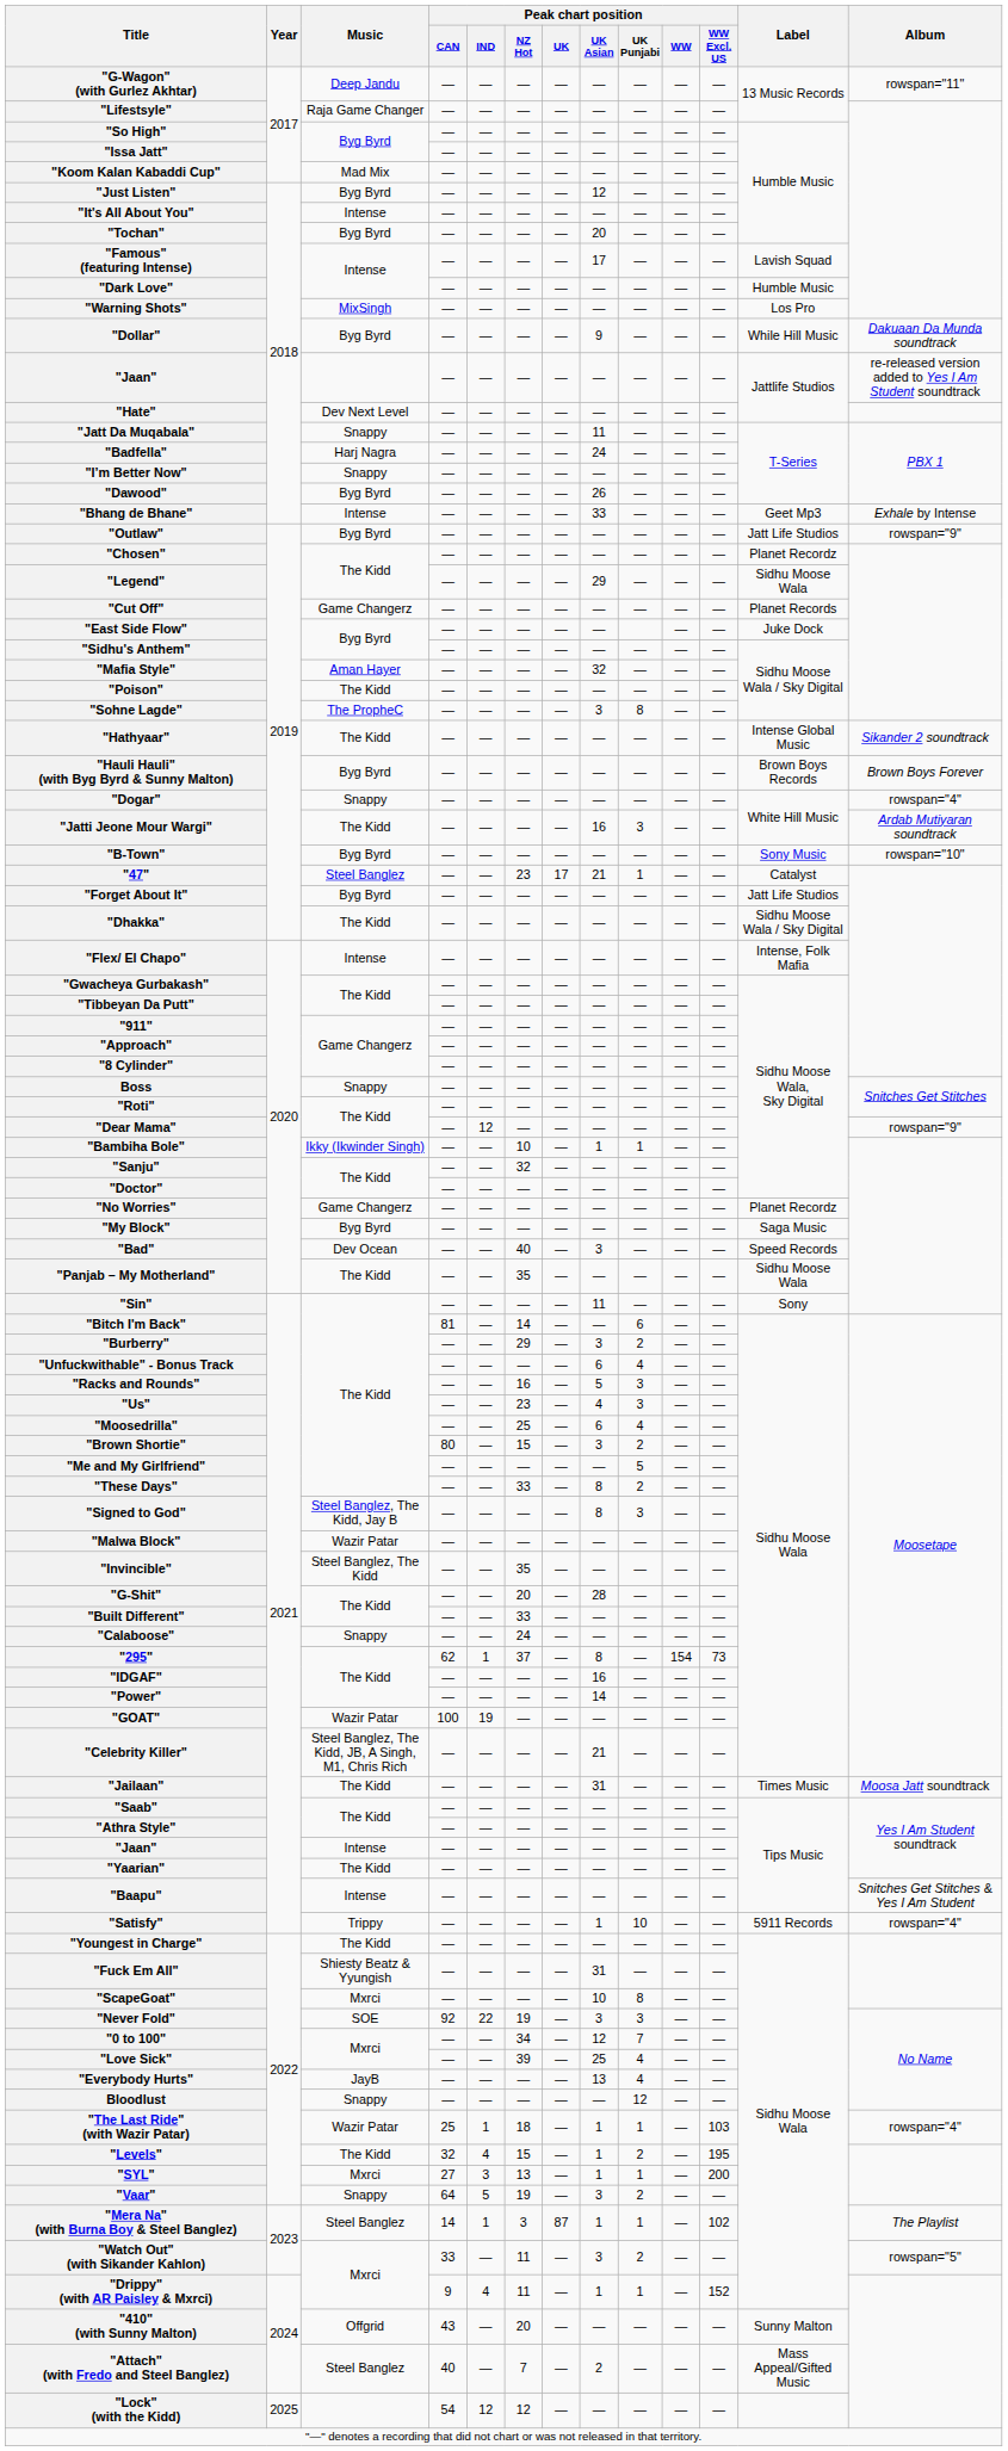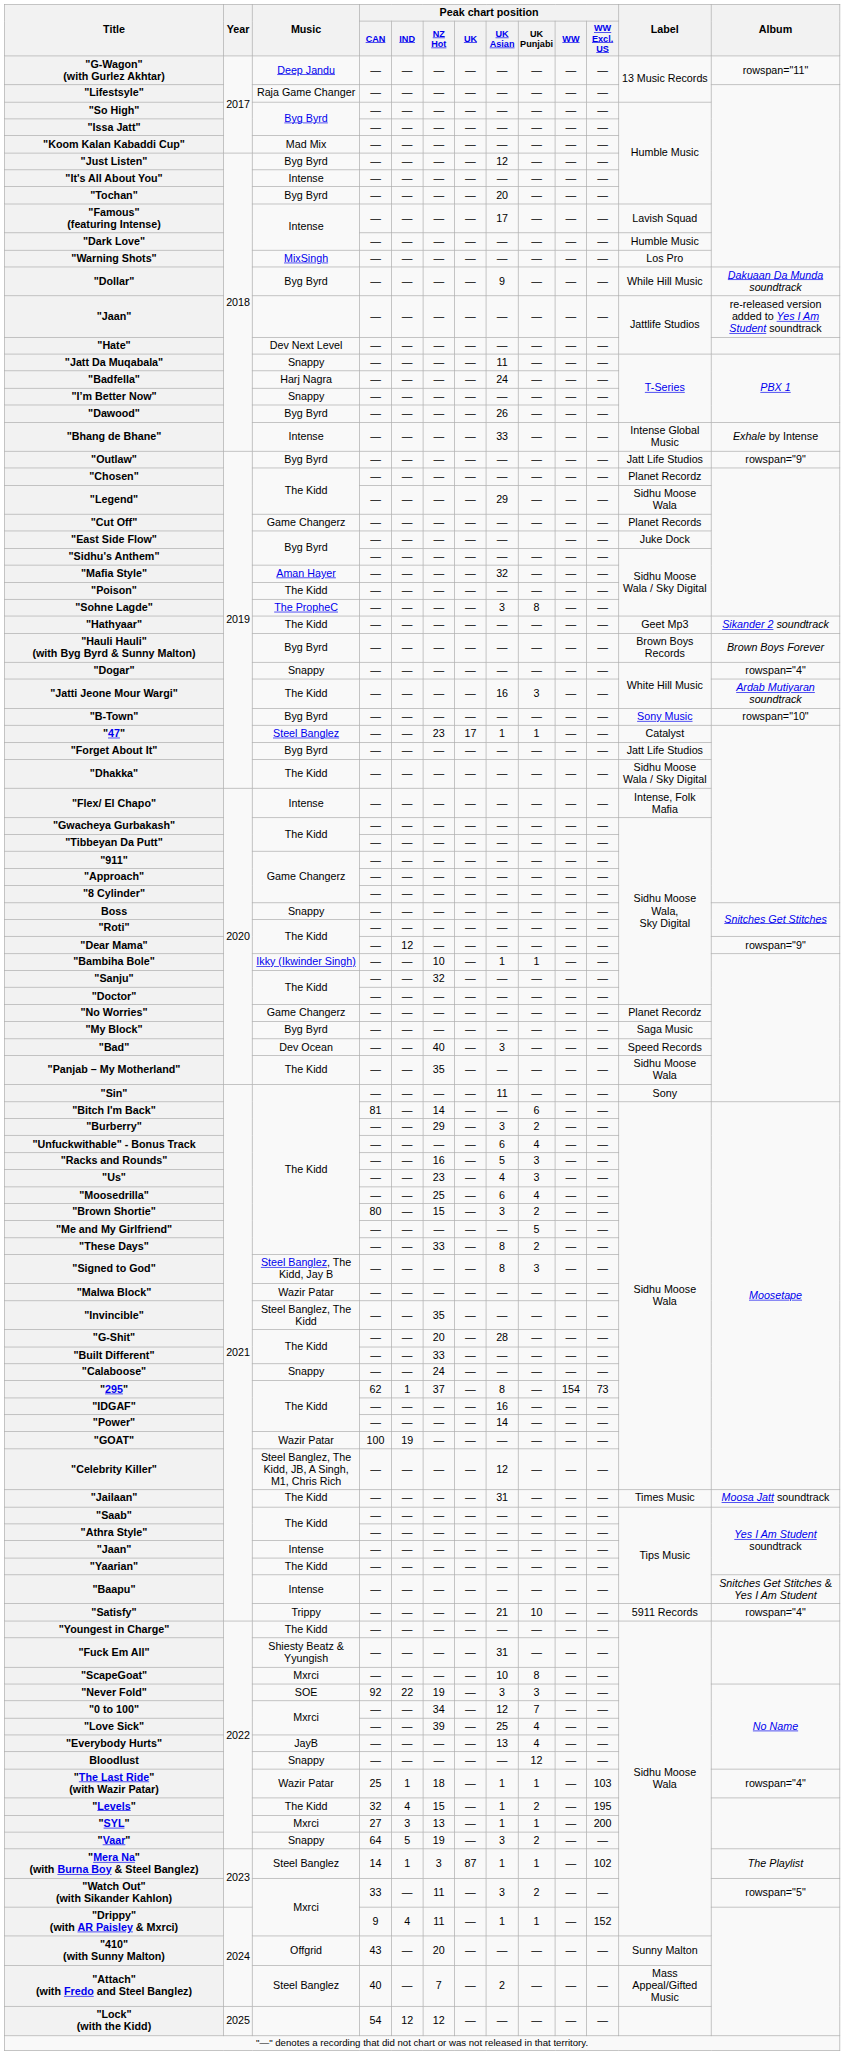"Bhang de Bhane" | Label: Geet Mp3 -> Intense Global Music
"Hathyaar" | Label: Intense Global Music -> Geet Mp3
"47" | Peak chart position / UK Asian: 21 -> 1
"Celebrity Killer" | Peak chart position / UK Asian: 21 -> 12
"Satisfy" | Peak chart position / UK Asian: 1 -> 21
